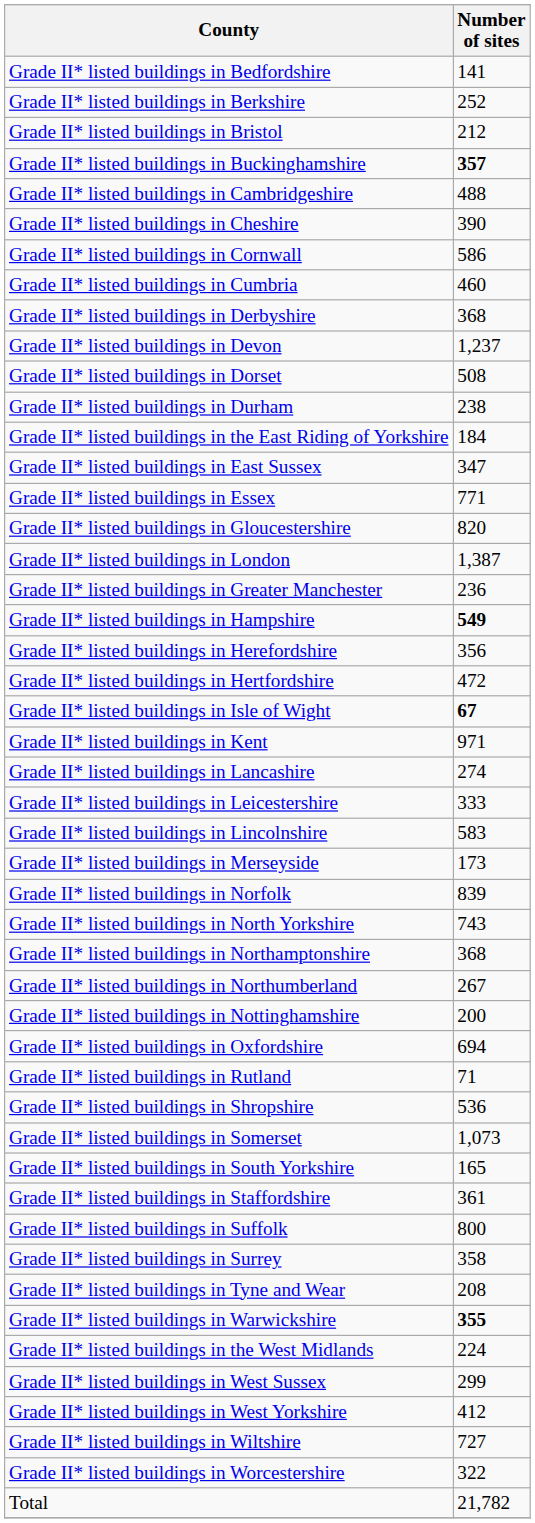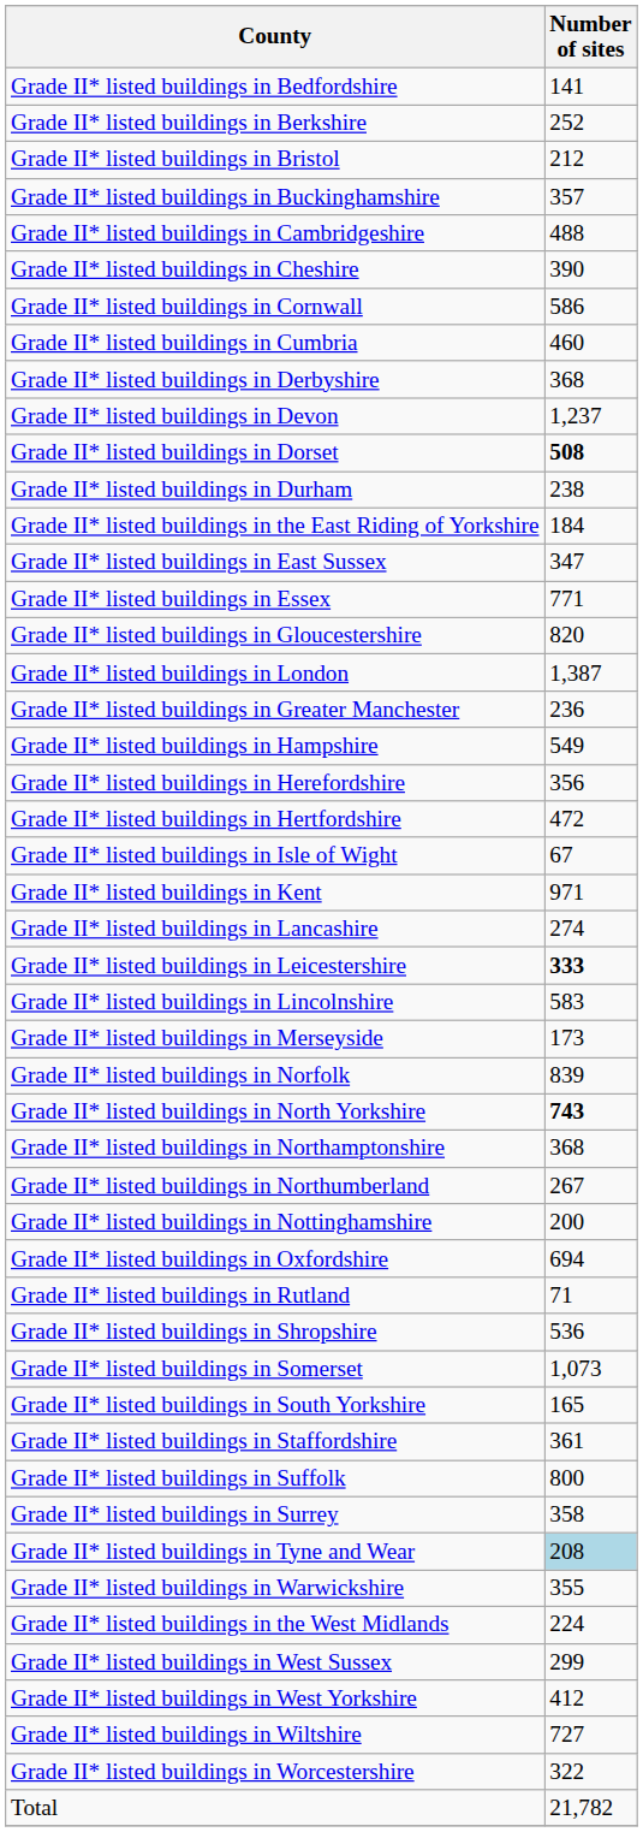Grade II* listed buildings in Buckinghamshire | Number of sites: bold -> normal
Grade II* listed buildings in Dorset | Number of sites: normal -> bold
Grade II* listed buildings in Hampshire | Number of sites: bold -> normal
Grade II* listed buildings in Isle of Wight | Number of sites: bold -> normal
Grade II* listed buildings in Leicestershire | Number of sites: normal -> bold
Grade II* listed buildings in North Yorkshire | Number of sites: normal -> bold
Grade II* listed buildings in Tyne and Wear | Number of sites: no background -> lightblue background
Grade II* listed buildings in Warwickshire | Number of sites: bold -> normal
